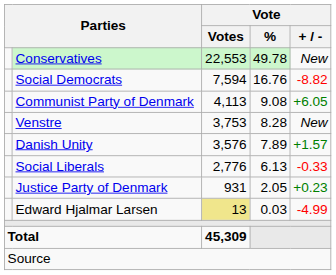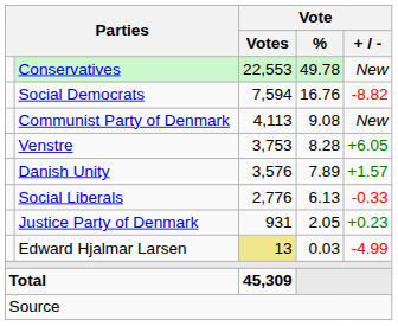Communist Party of Denmark | Vote / + / -: +6.05 -> New
Venstre | Vote / + / -: New -> +6.05
